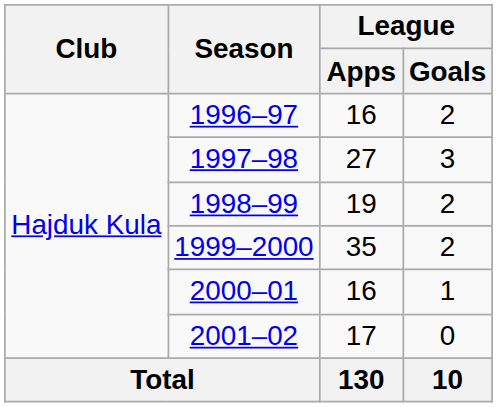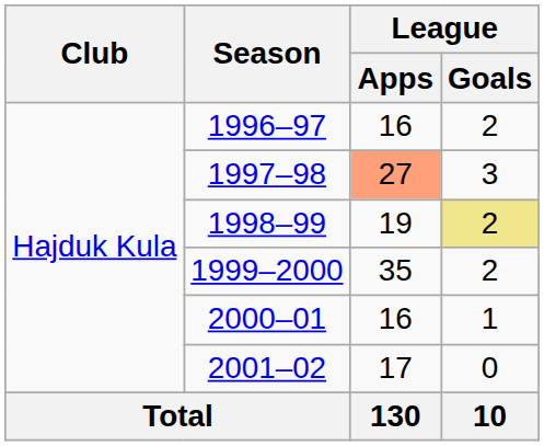1997–98 | League / Apps: no background -> lightsalmon background
1998–99 | League / Goals: no background -> khaki background
